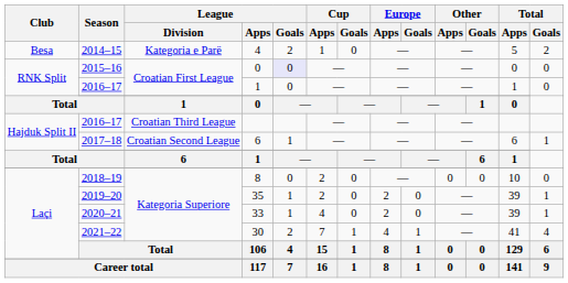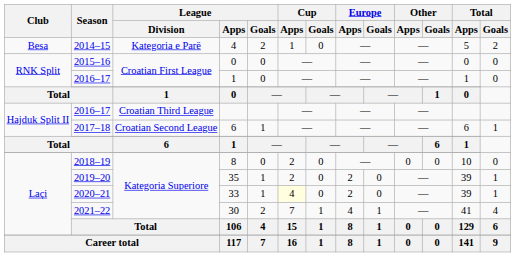2015–16 / 0 | League / Goals: lavender background -> no background
33 | Cup / Apps: no background -> lightyellow background
